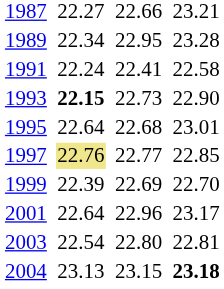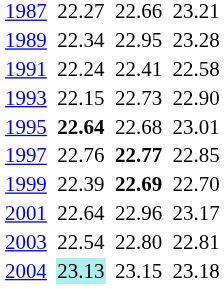1993 | column 2: bold -> normal
1995 | column 2: normal -> bold
1997 | column 2: khaki background -> no background
1997 | column 3: normal -> bold
1999 | column 3: normal -> bold
2004 | column 2: no background -> paleturquoise background
2004 | column 4: bold -> normal
